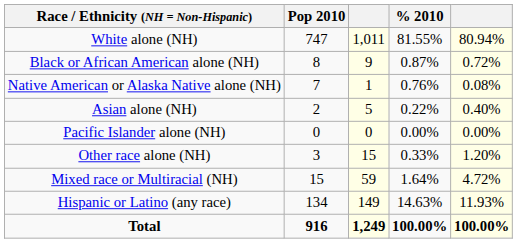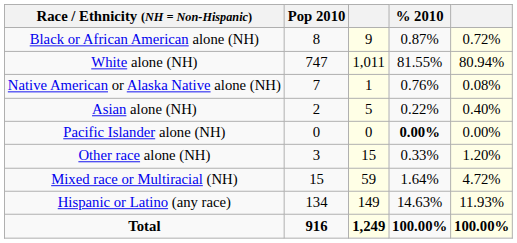rows swapped: White alone (NH) <-> Black or African American alone (NH)
Pacific Islander alone (NH) | % 2010: normal -> bold
